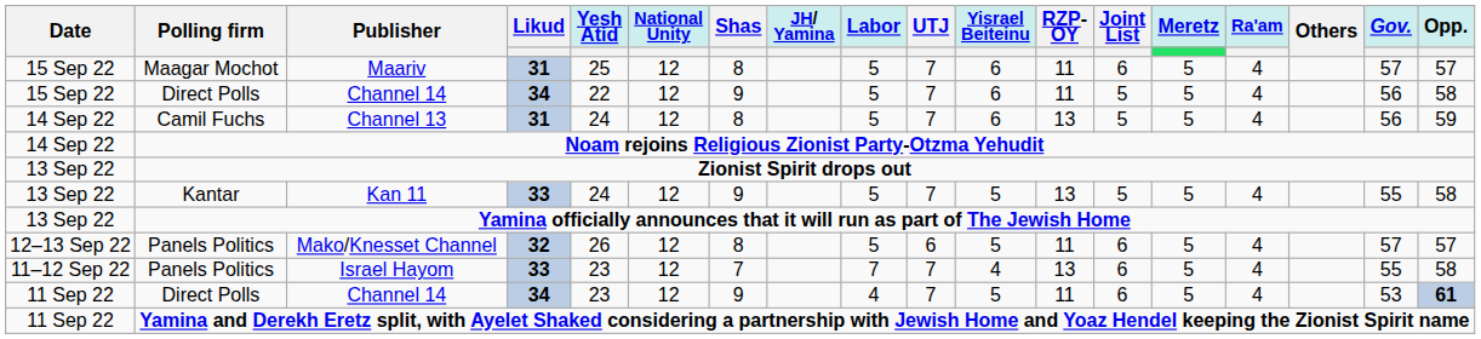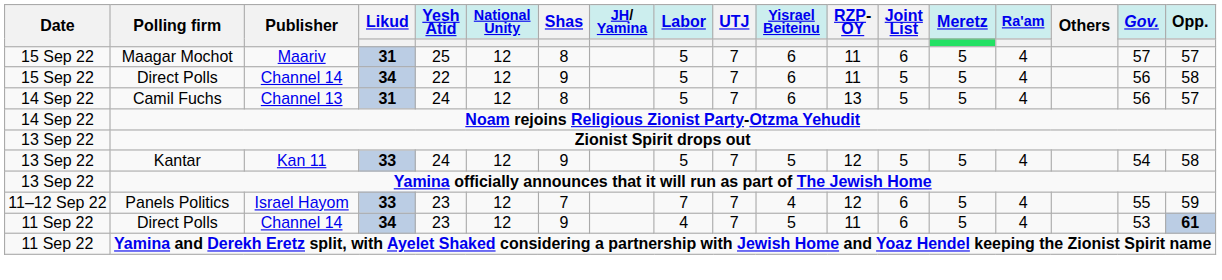Channel 13 | Opp.: 59 -> 57
Kan 11 | RZP- OY: 13 -> 12
Kan 11 | Gov.: 55 -> 54
- row: 12–13 Sep 22 | Panels Politics | Mako/Knesset Channel | 32 | 26 | 12 | 8 | 5 | 6 | 5 | 11 | 6 | 5 | 4 | 57 | 57
Israel Hayom | RZP- OY: 13 -> 12
Israel Hayom | Opp.: 58 -> 59
